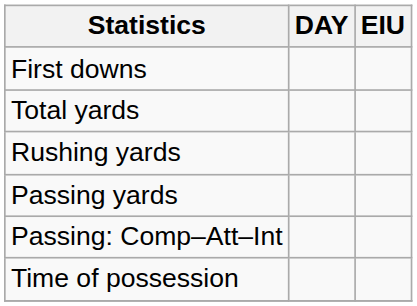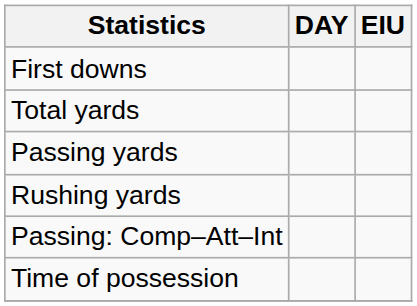rows swapped: Rushing yards <-> Passing yards
